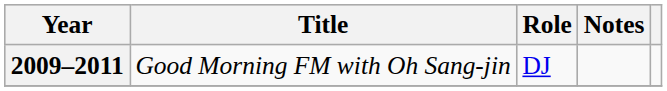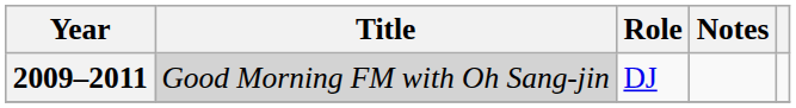2009–2011 | Title: no background -> lightgrey background
